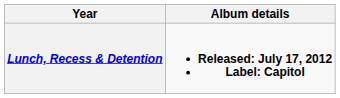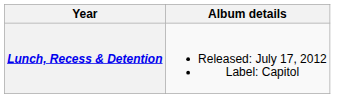Lunch, Recess & Detention | Album details: bold -> normal
